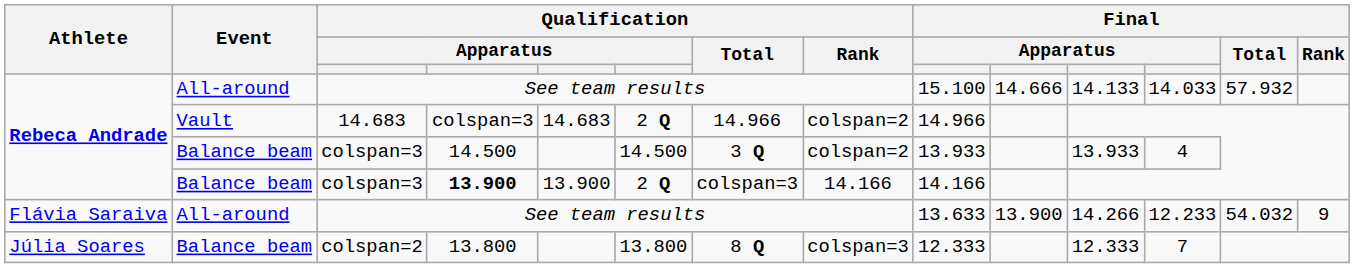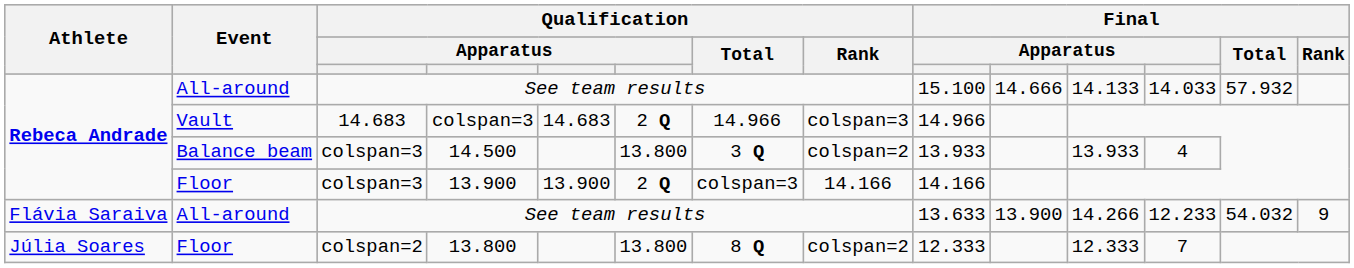row 5 | Qualification / Rank: colspan=2 -> colspan=3
row 6 | column 6: 14.500 -> 13.800
row 7 | Event: Balance beam -> Floor
row 7 | column 4: bold -> normal
row 9 | Event: Balance beam -> Floor
row 9 | Qualification / Rank: colspan=3 -> colspan=2
